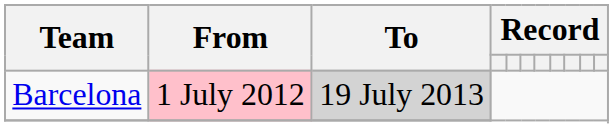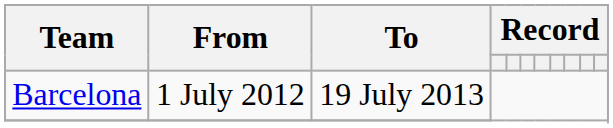Barcelona | From: pink background -> no background
Barcelona | To: lightgrey background -> no background
